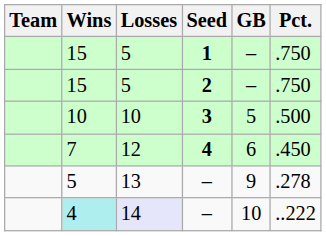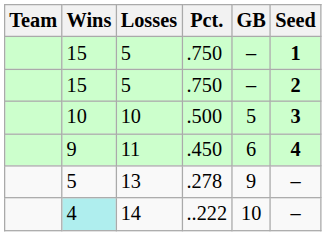columns swapped: Pct. <-> Seed
row 5 | Wins: 7 -> 9
row 5 | Losses: 12 -> 11
row 7 | Losses: lavender background -> no background
